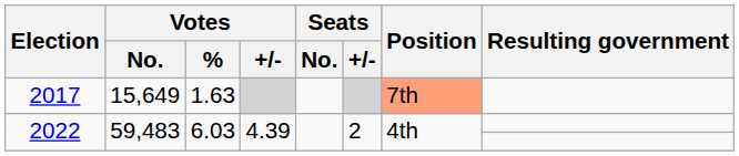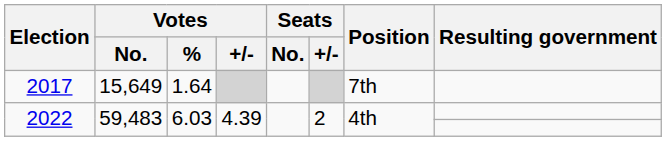2017 | Votes / %: 1.63 -> 1.64
2017 | Position: lightsalmon background -> no background
